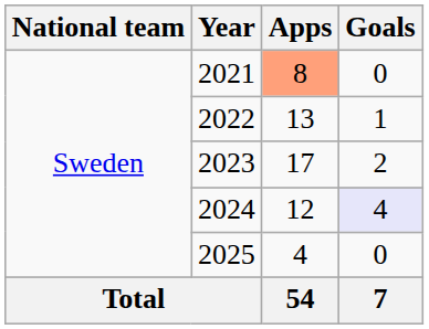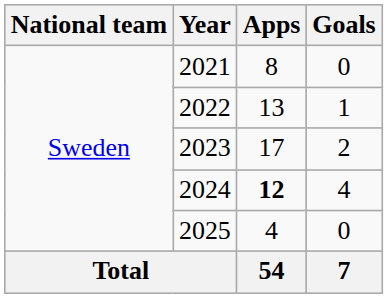2021 | Apps: lightsalmon background -> no background
2024 | Apps: normal -> bold
2024 | Goals: lavender background -> no background
